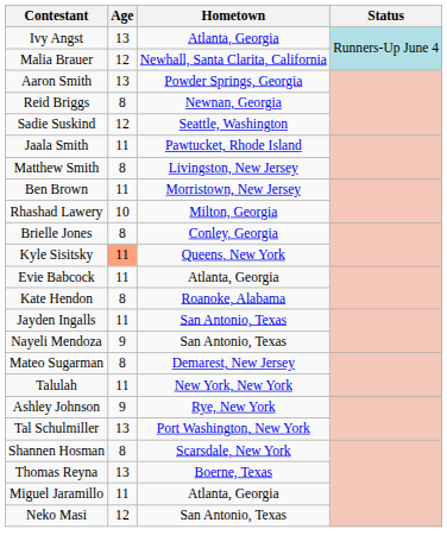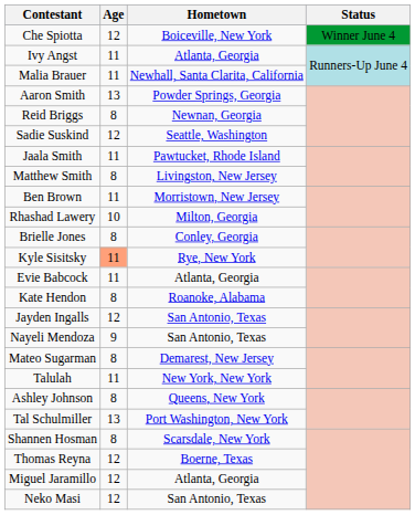+ row: Che Spiotta | 12 | Boiceville, New York | Winner June 4
Ivy Angst | Age: 13 -> 11
Malia Brauer | Age: 12 -> 11
Kyle Sisitsky | Hometown: Queens, New York -> Rye, New York
Jayden Ingalls | Age: 11 -> 12
Ashley Johnson | Age: 9 -> 8
Ashley Johnson | Hometown: Rye, New York -> Queens, New York
Thomas Reyna | Age: 13 -> 12
Miguel Jaramillo | Age: 11 -> 12
